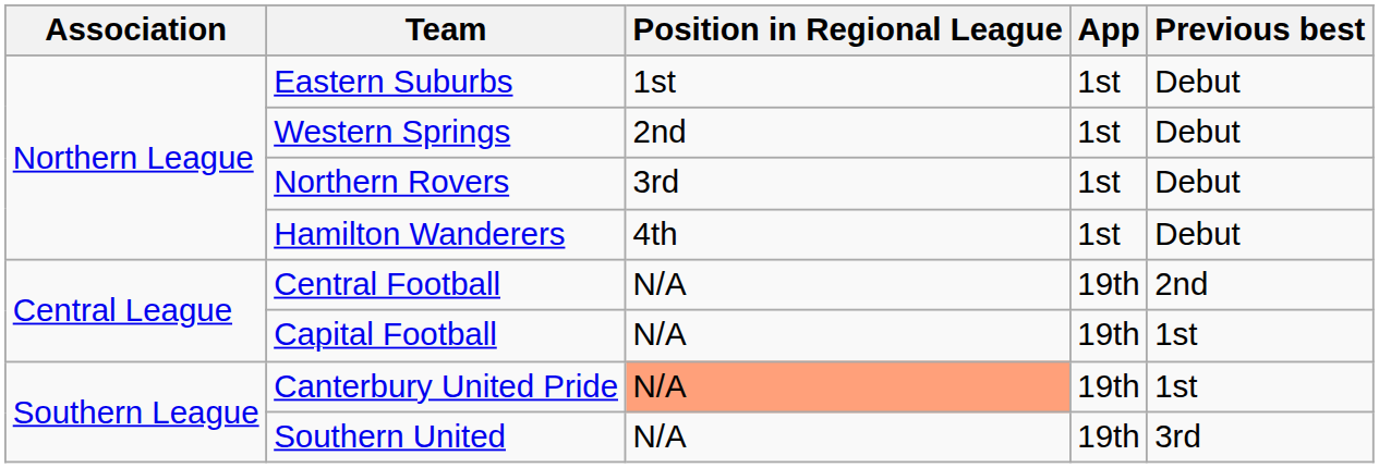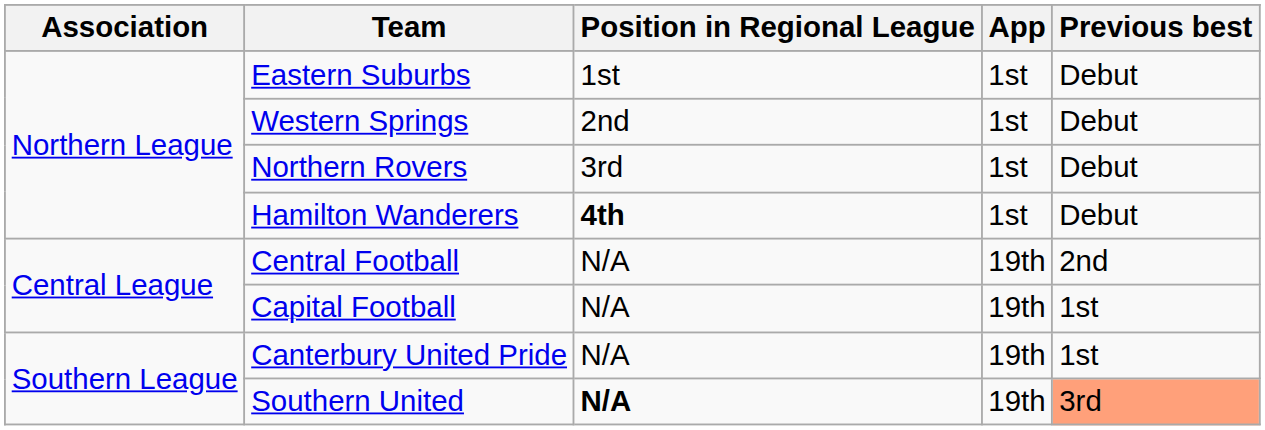Hamilton Wanderers | Position in Regional League: normal -> bold
Canterbury United Pride | Position in Regional League: lightsalmon background -> no background
Southern United | Position in Regional League: normal -> bold
Southern United | Previous best: no background -> lightsalmon background
